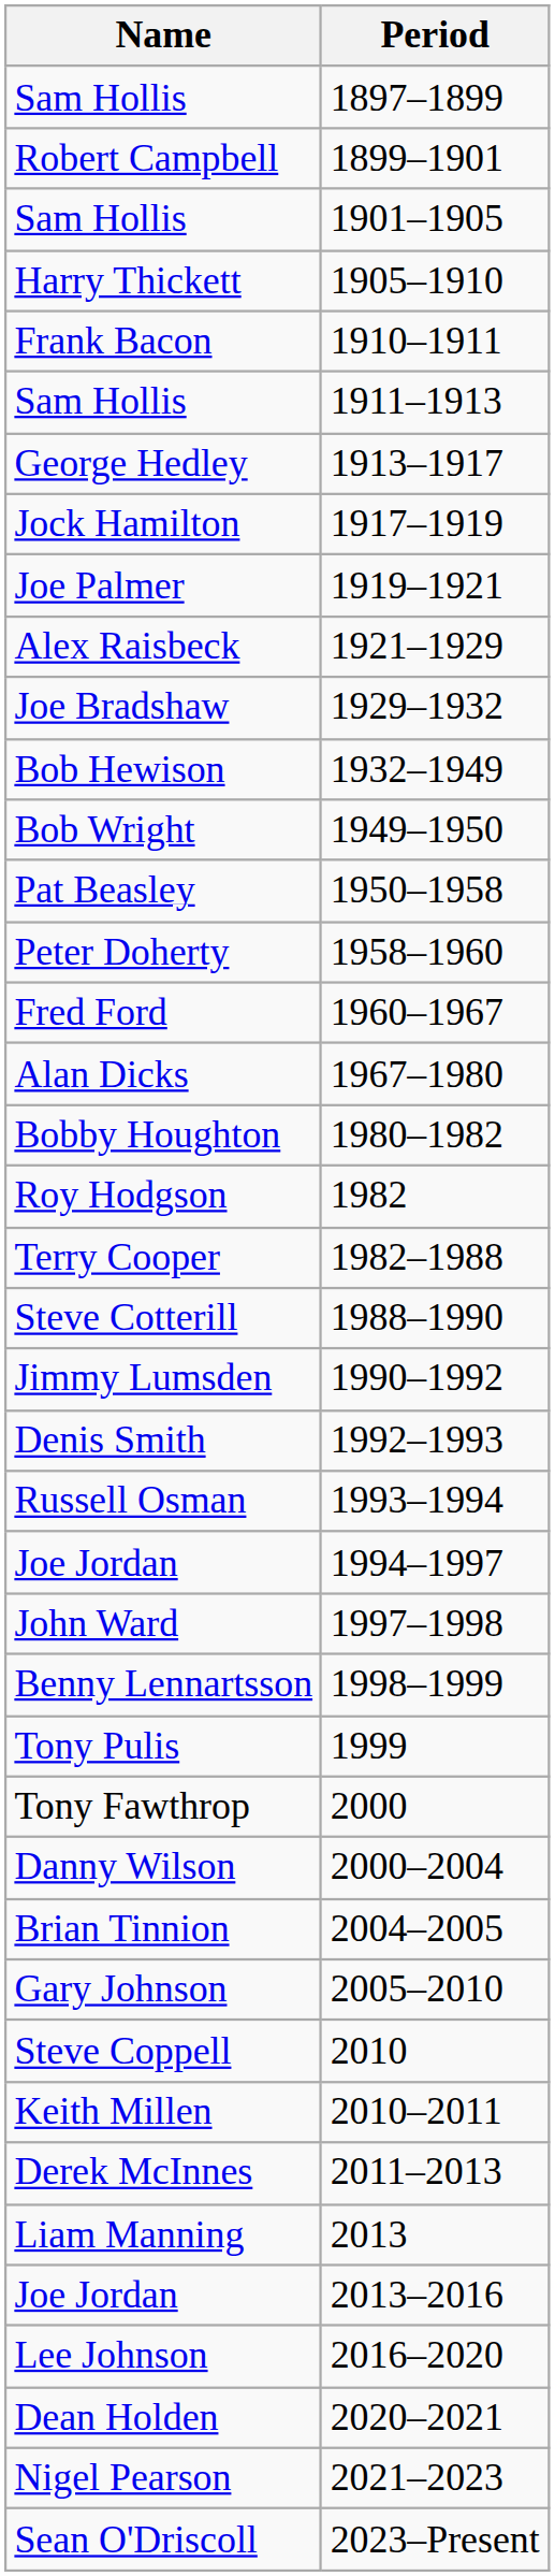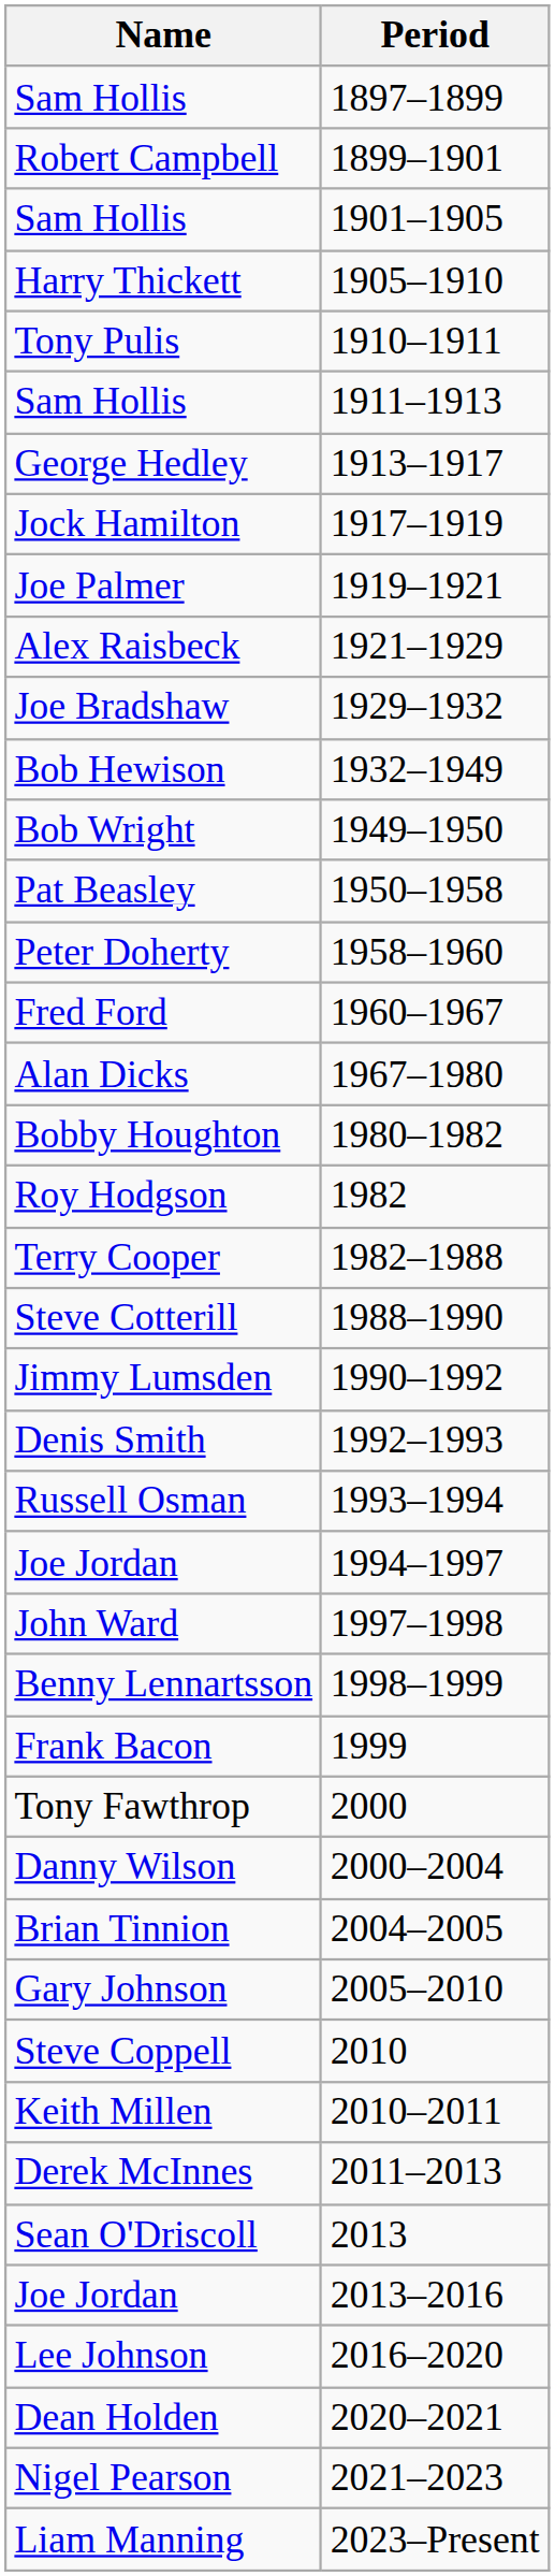row 6 | Name: Frank Bacon -> Tony Pulis
row 29 | Name: Tony Pulis -> Frank Bacon
row 37 | Name: Liam Manning -> Sean O'Driscoll
row 42 | Name: Sean O'Driscoll -> Liam Manning
